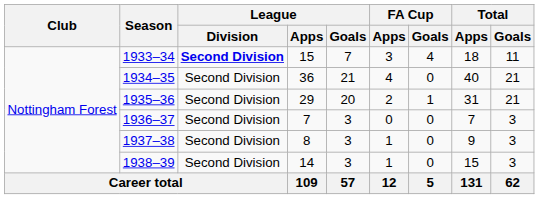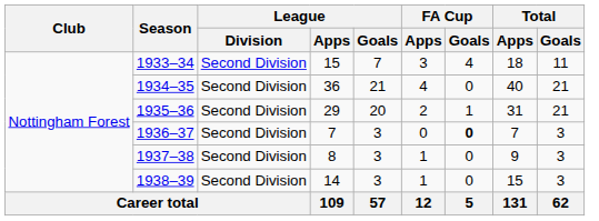1933–34 | League / Division: bold -> normal
1936–37 | FA Cup / Goals: normal -> bold
